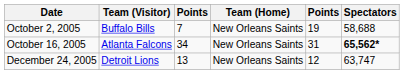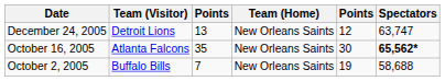rows swapped: October 2, 2005 <-> December 24, 2005
October 16, 2005 | column 3: 34 -> 35
October 16, 2005 | column 5: 31 -> 30
